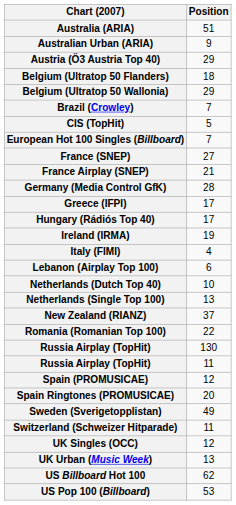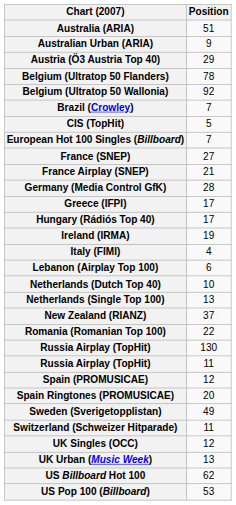row 5 | Position: 18 -> 78
row 6 | Position: 29 -> 92
